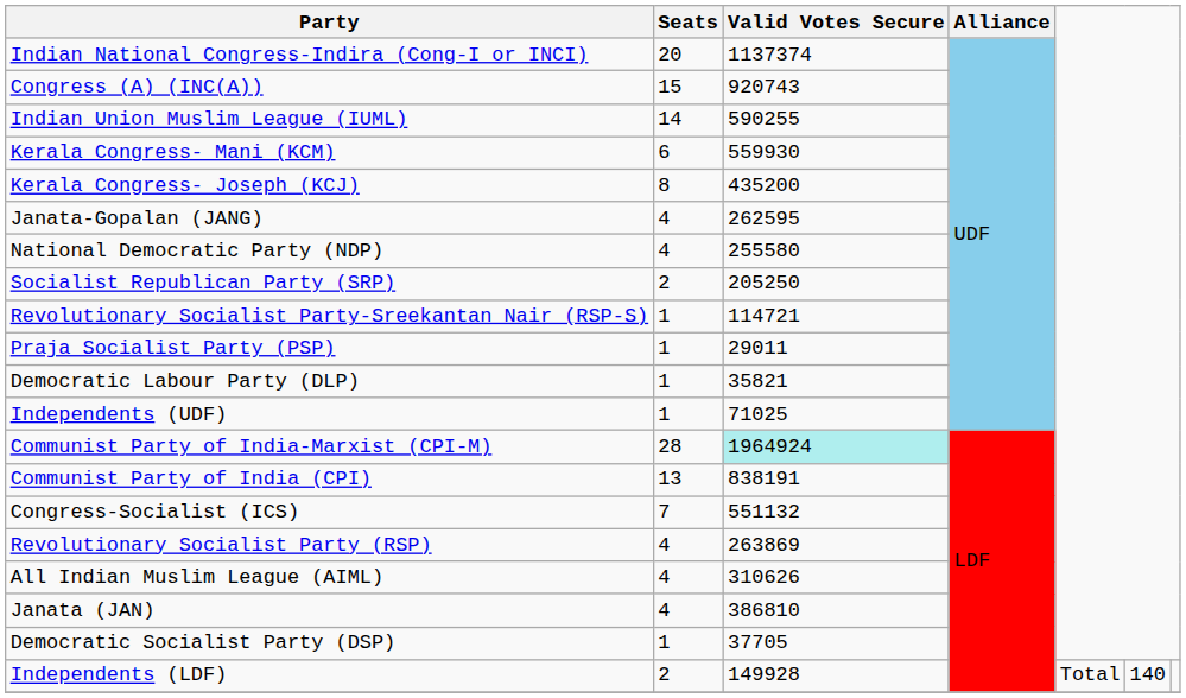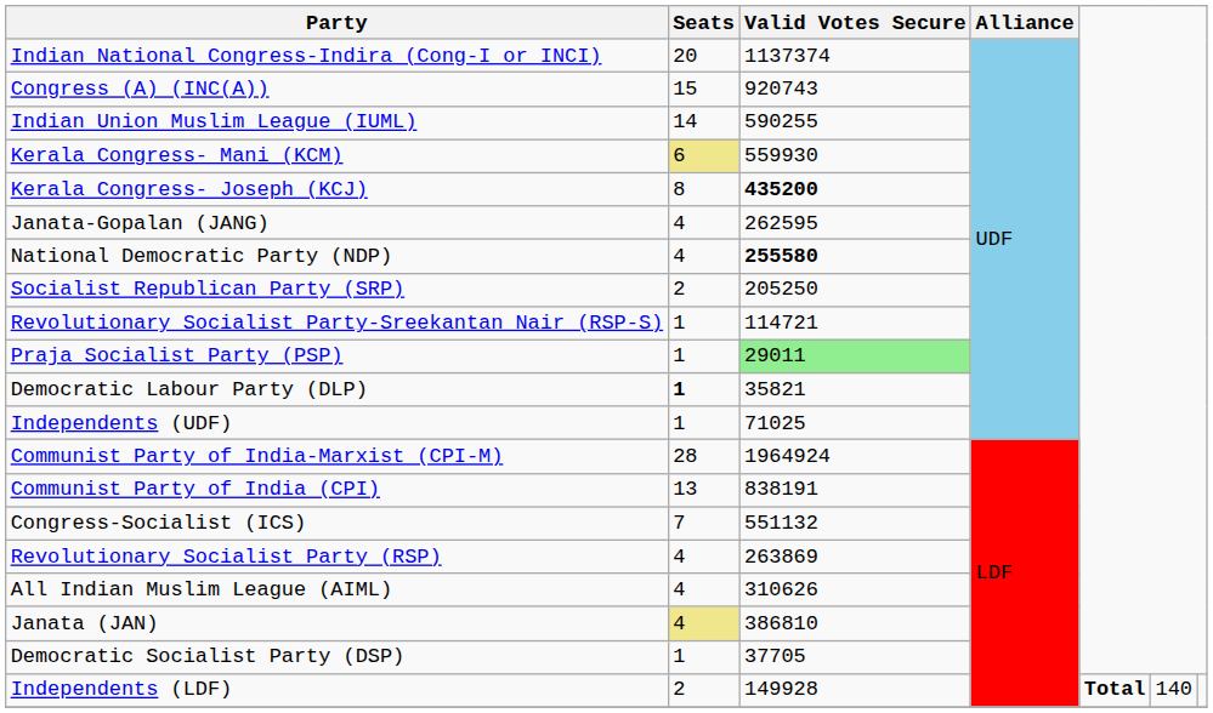Kerala Congress- Mani (KCM) | Seats: no background -> khaki background
Kerala Congress- Joseph (KCJ) | Valid Votes Secure: normal -> bold
National Democratic Party (NDP) | Valid Votes Secure: normal -> bold
Praja Socialist Party (PSP) | Valid Votes Secure: no background -> lightgreen background
Democratic Labour Party (DLP) | Seats: normal -> bold
Communist Party of India-Marxist (CPI-M) | Valid Votes Secure: paleturquoise background -> no background
Janata (JAN) | Seats: no background -> khaki background
Independents (LDF) | column 5: normal -> bold
